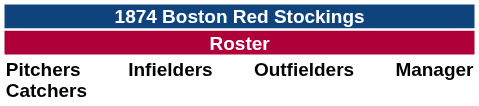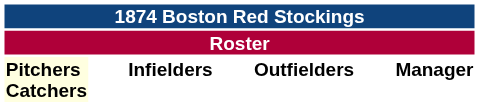Pitchers Catchers | column 1: no background -> lightyellow background
